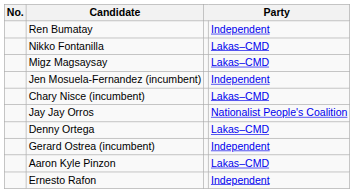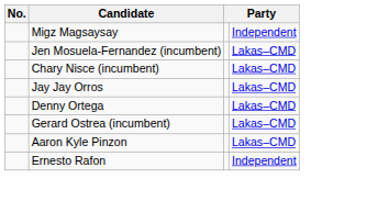- row: Ren Bumatay | Independent
- row: Nikko Fontanilla | Lakas–CMD
Migz Magsaysay | column 4: Lakas–CMD -> Independent
Jen Mosuela-Fernandez (incumbent) | column 4: Independent -> Lakas–CMD
Jay Jay Orros | column 4: Nationalist People's Coalition -> Lakas–CMD
Gerard Ostrea (incumbent) | column 4: Independent -> Lakas–CMD
